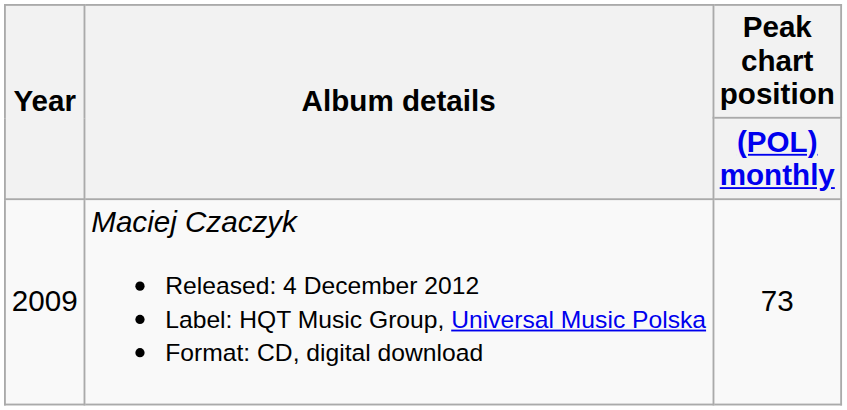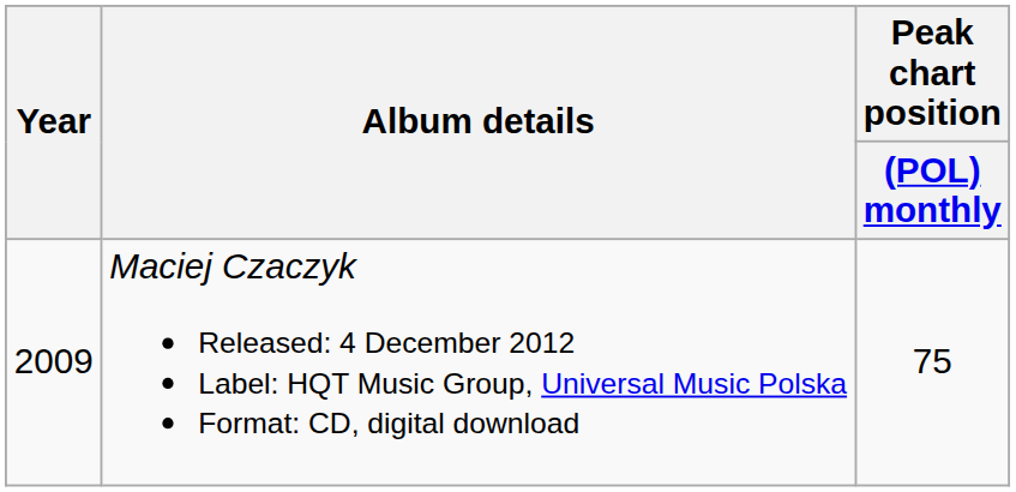row 3 | Peak chart position / (POL) monthly: 73 -> 75
